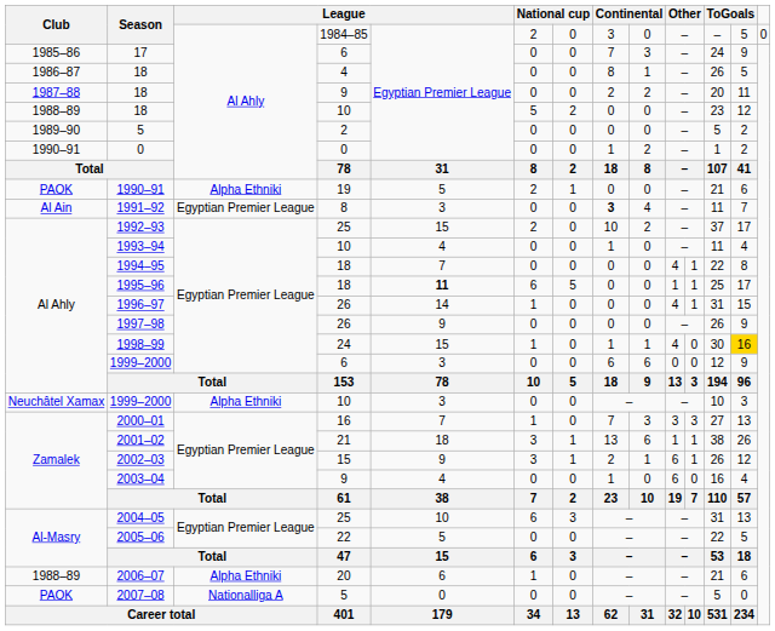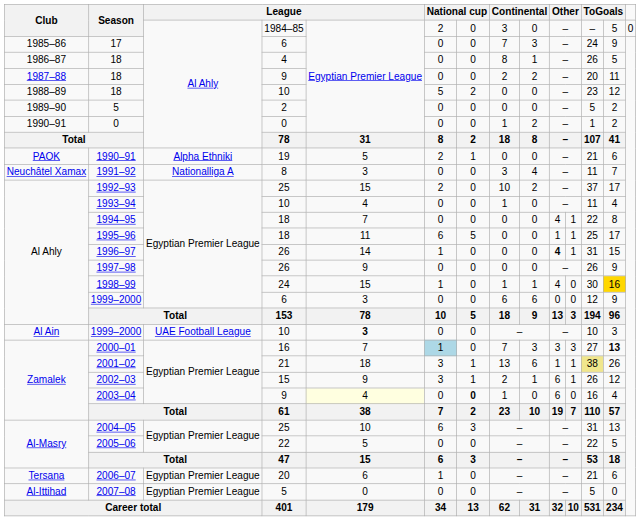1991–92 | Club: Al Ain -> Neuchâtel Xamax
1991–92 | column 3: Egyptian Premier League -> Nationalliga A
1991–92 | column 8: bold -> normal
1995–96 | column 5: bold -> normal
1996–97 | column 10: normal -> bold
1999–2000 / 10 | Club: Neuchâtel Xamax -> Al Ain
1999–2000 / 10 | column 3: Alpha Ethniki -> UAE Football League
1999–2000 / 10 | column 5: normal -> bold
2000–01 | column 6: no background -> lightblue background
2000–01 | column 13: normal -> bold
2001–02 | column 12: no background -> khaki background
2003–04 | column 5: no background -> lightyellow background
2003–04 | column 7: normal -> bold
2006–07 | Club: 1988–89 -> Tersana
2006–07 | column 3: Alpha Ethniki -> Egyptian Premier League
2007–08 | Club: PAOK -> Al-Ittihad
2007–08 | column 3: Nationalliga A -> Egyptian Premier League
